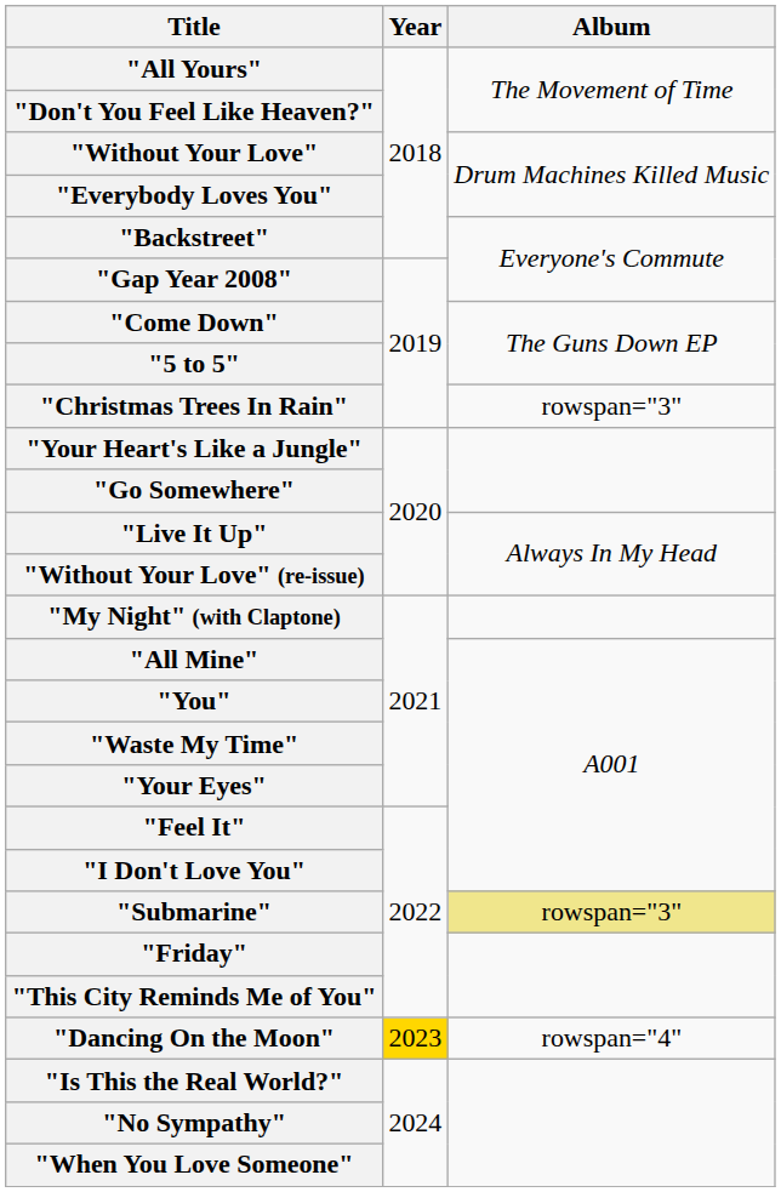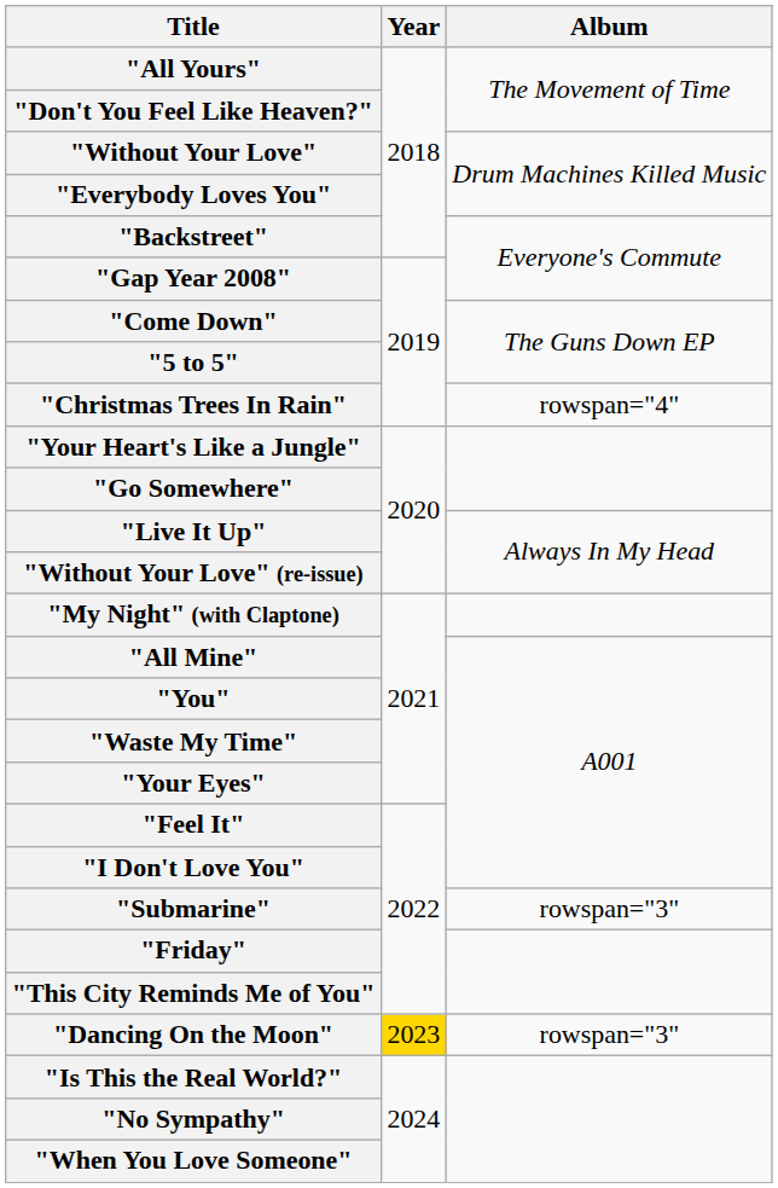"Christmas Trees In Rain" | Album: rowspan="3" -> rowspan="4"
"Submarine" | Album: khaki background -> no background
"Dancing On the Moon" | Album: rowspan="4" -> rowspan="3"
